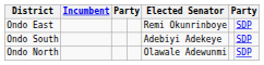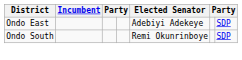Ondo East | Elected Senator: Remi Okunrinboye -> Adebiyi Adekeye
Ondo South | Elected Senator: Adebiyi Adekeye -> Remi Okunrinboye
- row: Ondo North | Olawale Adewunmi | SDP
